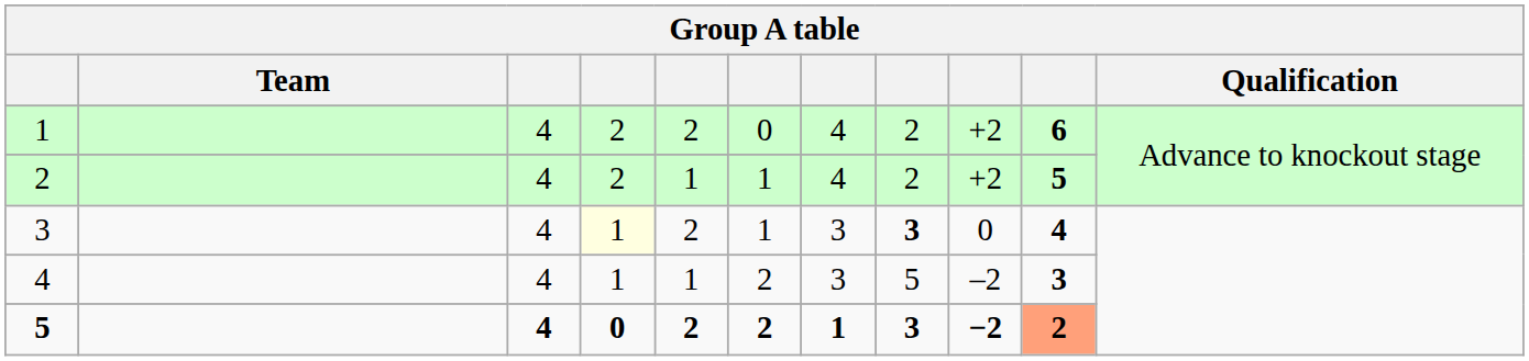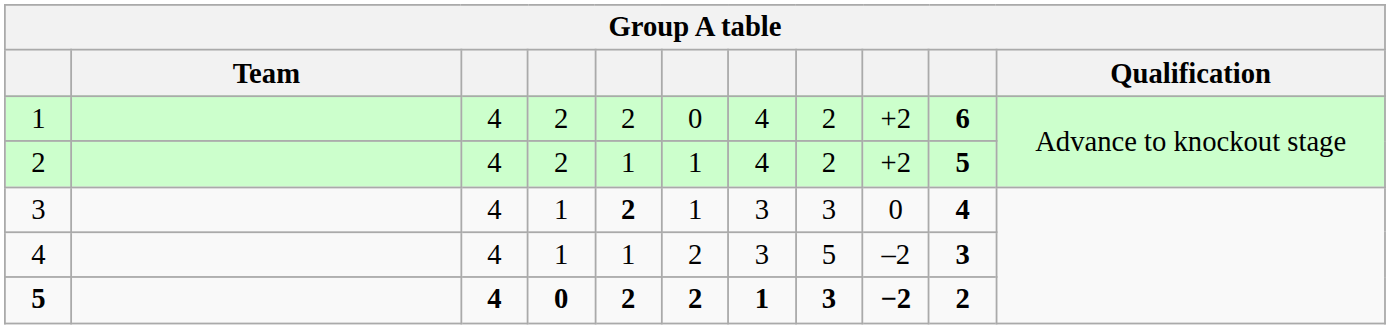row 5 | column 4: lightyellow background -> no background
row 5 | column 5: normal -> bold
row 5 | column 8: bold -> normal
row 7 | column 10: lightsalmon background -> no background
